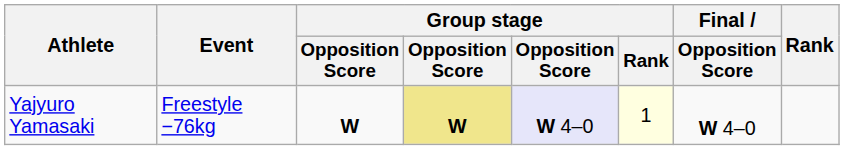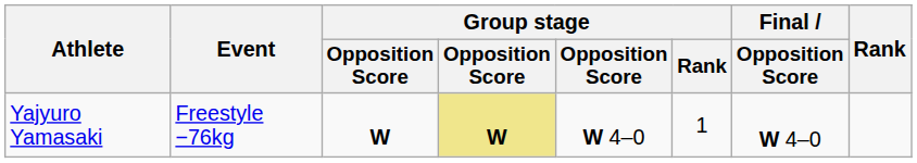Yajyuro Yamasaki | column 5: lavender background -> no background
Yajyuro Yamasaki | Group stage / Rank: lightyellow background -> no background
